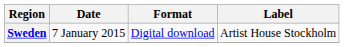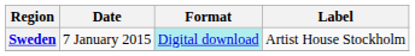Sweden | Format: no background -> paleturquoise background
